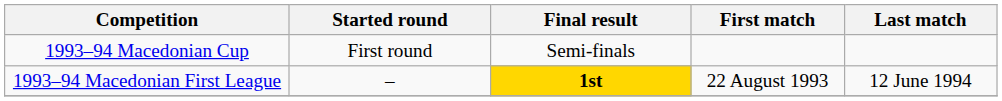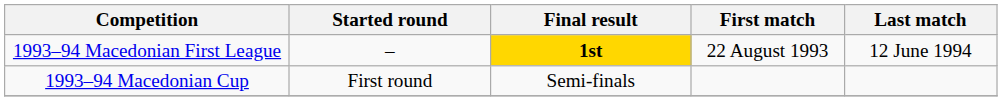rows swapped: 1993–94 Macedonian First League <-> 1993–94 Macedonian Cup
